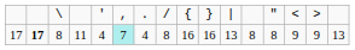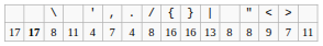row 2 | column 6: paleturquoise background -> no background
row 2 | column 15: 9 -> 7
row 2 | column 16: 13 -> 11
